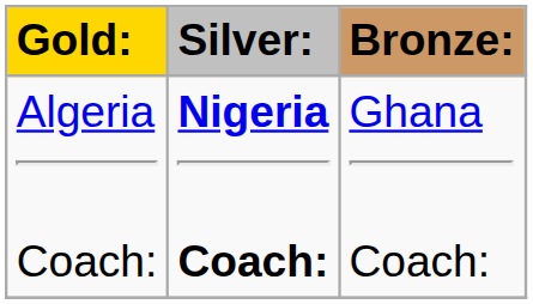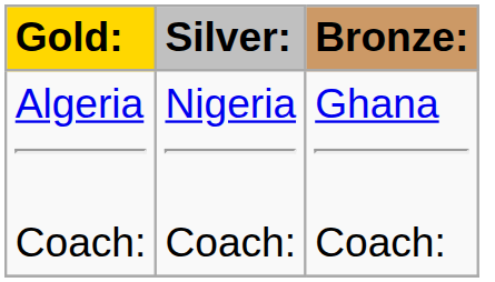Algeria Coach: | Silver:: bold -> normal
